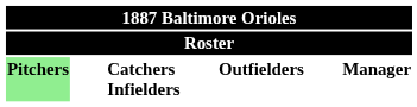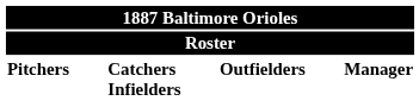Pitchers | column 1: lightgreen background -> no background
